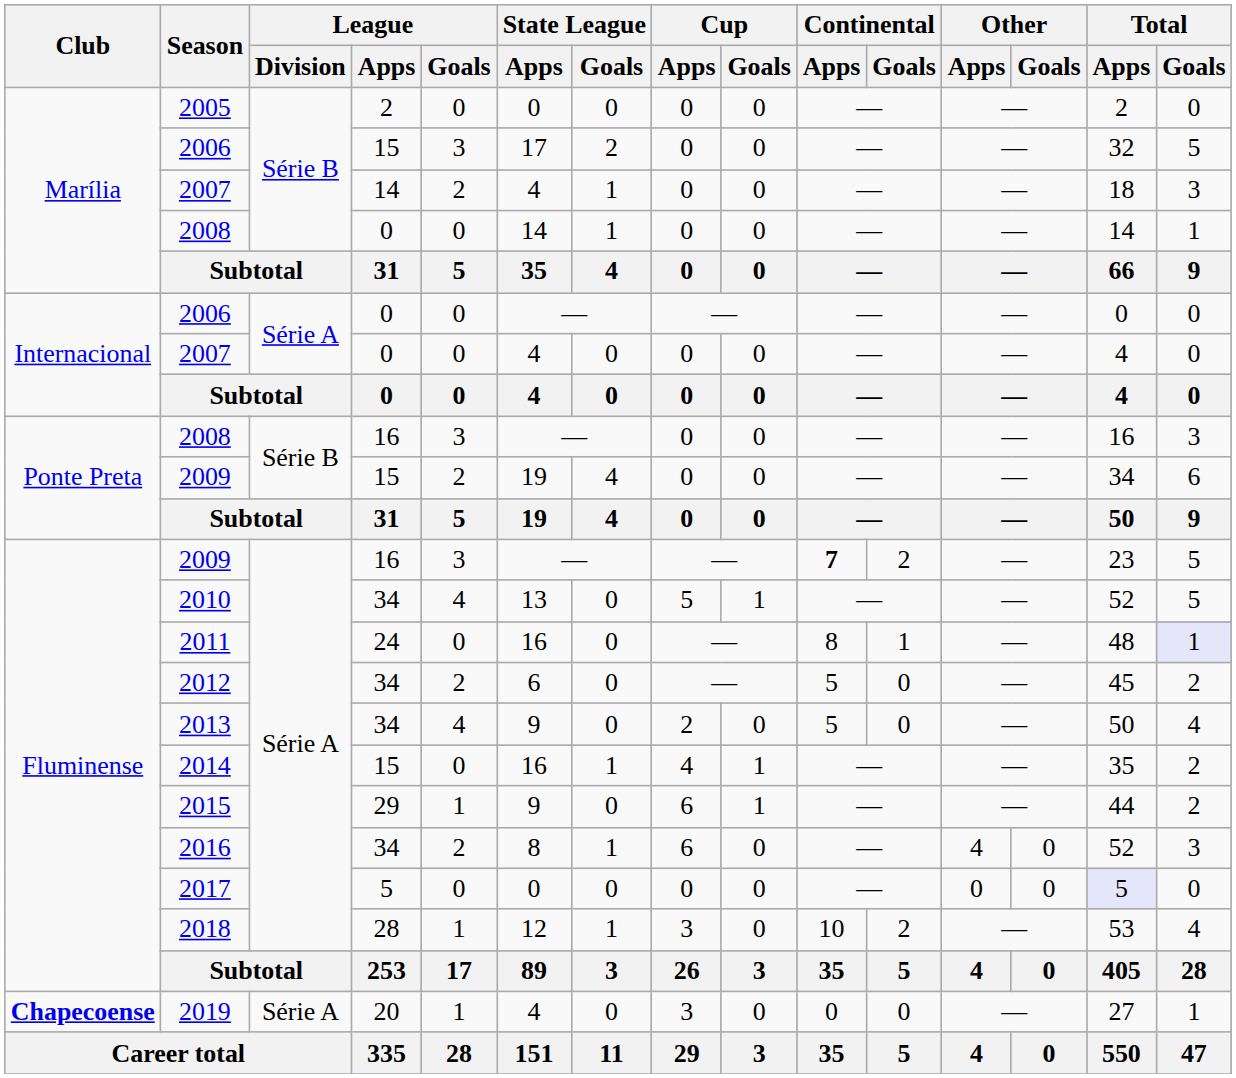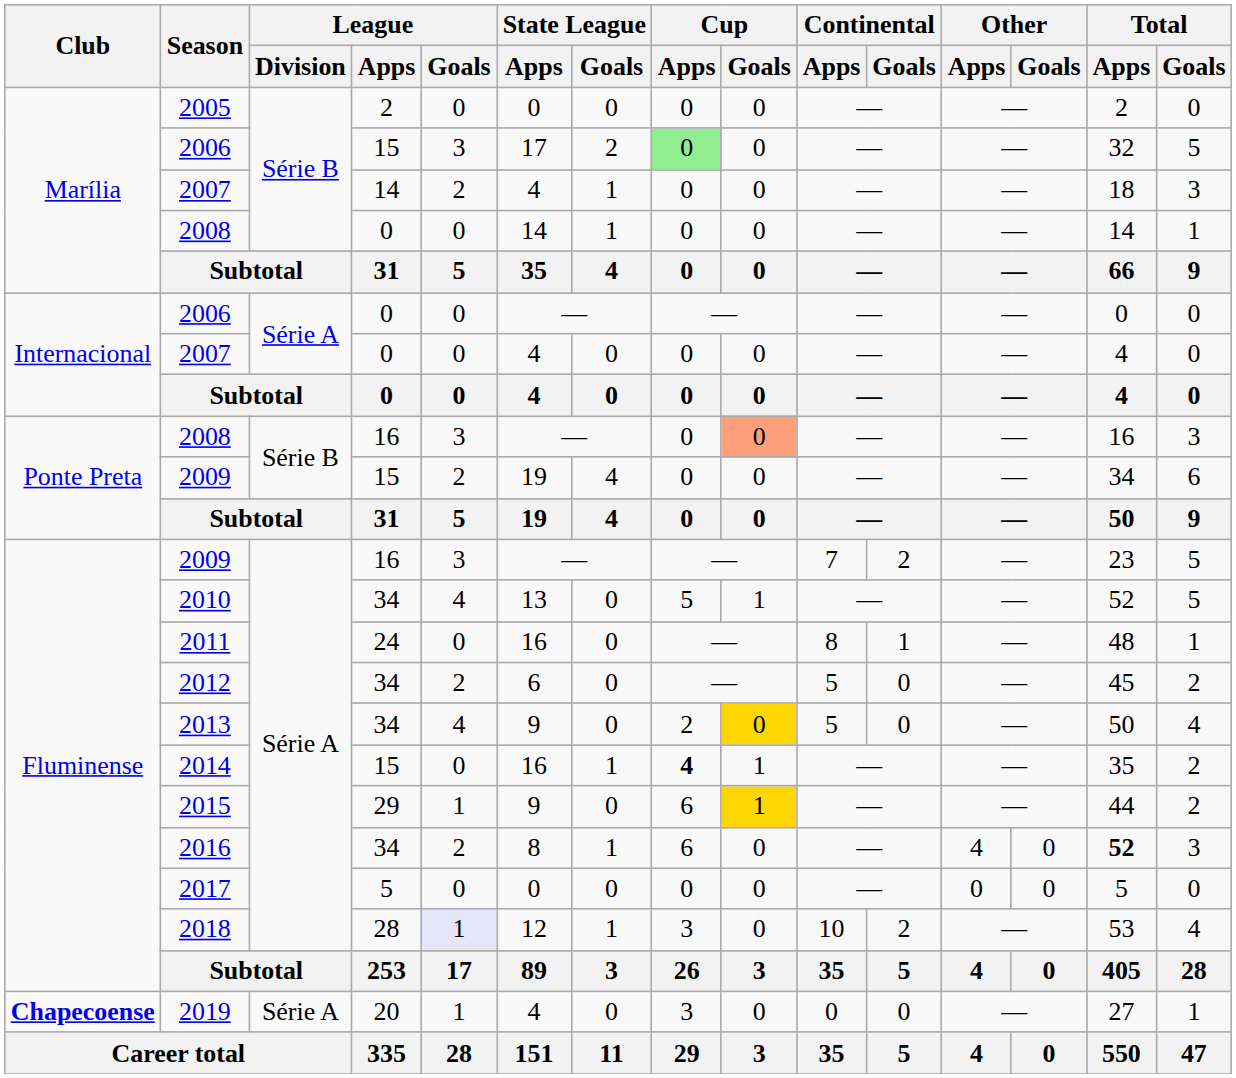2006 / 15 | Cup / Apps: no background -> lightgreen background
2008 / 16 | Cup / Goals: no background -> lightsalmon background
2009 / 16 | Continental / Apps: bold -> normal
2011 | Total / Goals: lavender background -> no background
2013 | Cup / Goals: no background -> gold background
2014 | Cup / Apps: normal -> bold
2015 | Cup / Goals: no background -> gold background
2016 | Total / Apps: normal -> bold
2017 | Total / Apps: lavender background -> no background
2018 | League / Goals: no background -> lavender background
